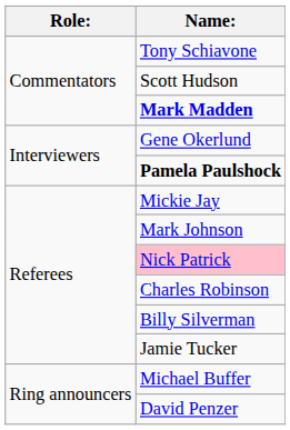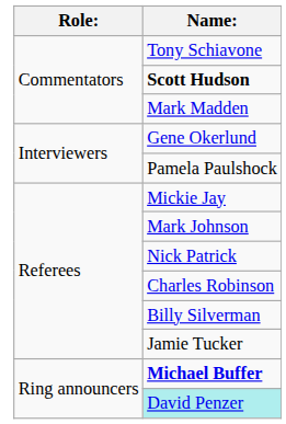Scott Hudson | Name:: normal -> bold
Mark Madden | Name:: bold -> normal
Pamela Paulshock | Name:: bold -> normal
Nick Patrick | Name:: pink background -> no background
Michael Buffer | Name:: normal -> bold
David Penzer | Name:: no background -> paleturquoise background
